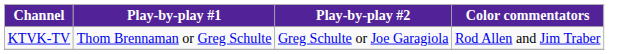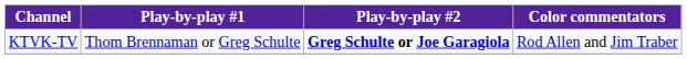KTVK-TV | Play-by-play #2: normal -> bold
